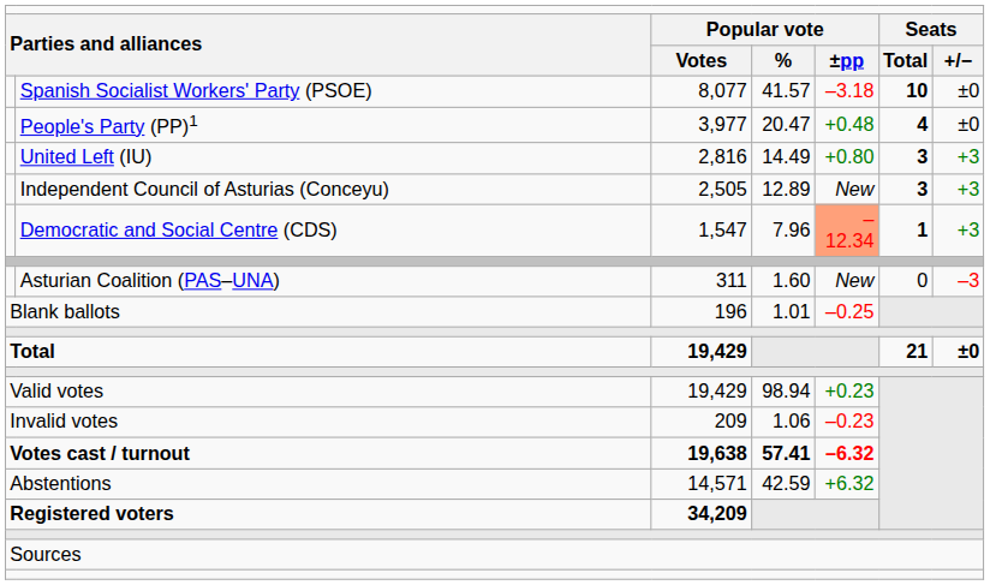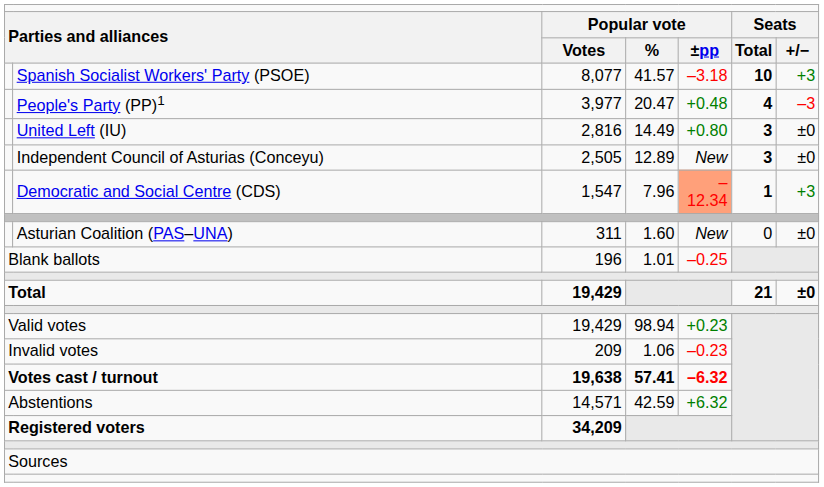Spanish Socialist Workers' Party (PSOE) | column 7: ±0 -> +3
People's Party (PP)1 | column 7: ±0 -> –3
United Left (IU) | column 7: +3 -> ±0
Independent Council of Asturias (Conceyu) | column 7: +3 -> ±0
Asturian Coalition (PAS–UNA) | column 7: –3 -> ±0
